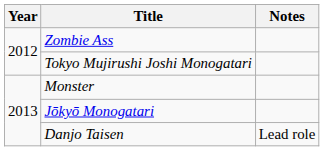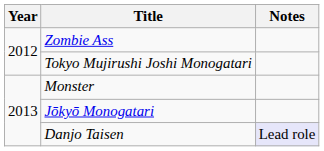Danjo Taisen | Notes: no background -> lavender background
